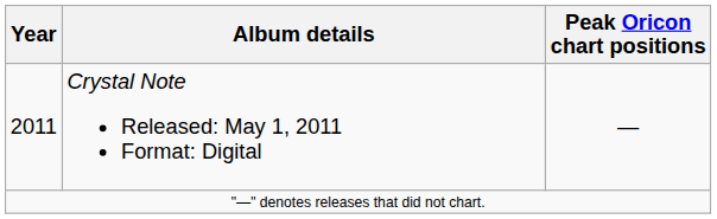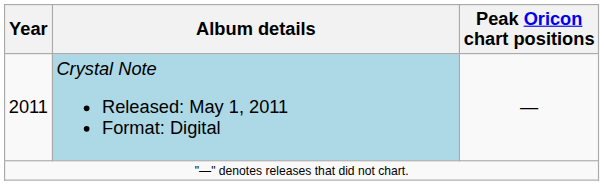2011 | Album details: no background -> lightblue background
